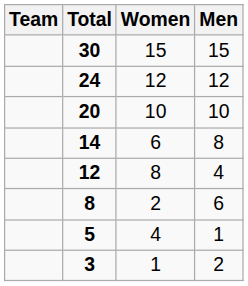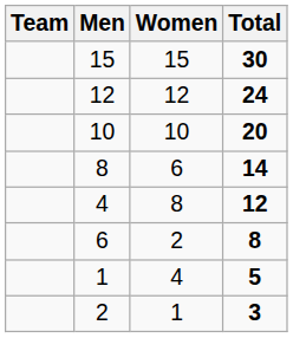columns swapped: Men <-> Total
